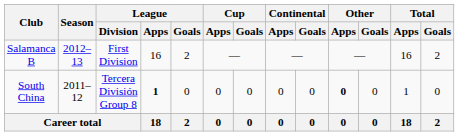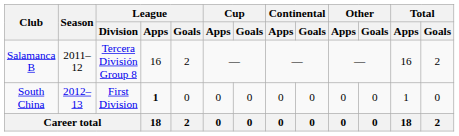Salamanca B | Season: 2012–13 -> 2011–12
Salamanca B | League / Division: First Division -> Tercera División Group 8
South China | Season: 2011–12 -> 2012–13
South China | League / Division: Tercera División Group 8 -> First Division
South China | Other / Apps: bold -> normal
